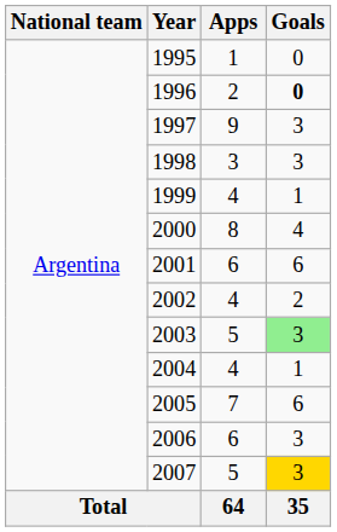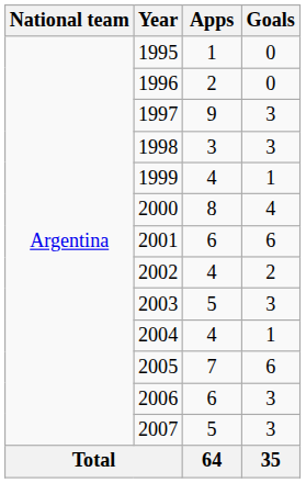1996 | Goals: bold -> normal
2003 | Goals: lightgreen background -> no background
2007 | Goals: gold background -> no background
